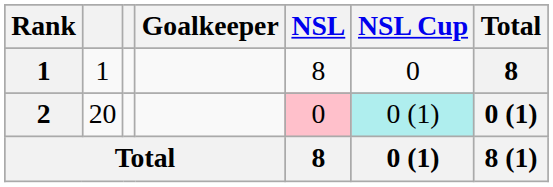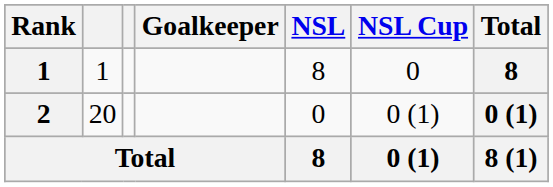2 | NSL: pink background -> no background
2 | NSL Cup: paleturquoise background -> no background
